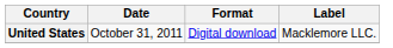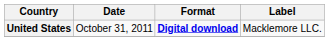United States | Format: normal -> bold
